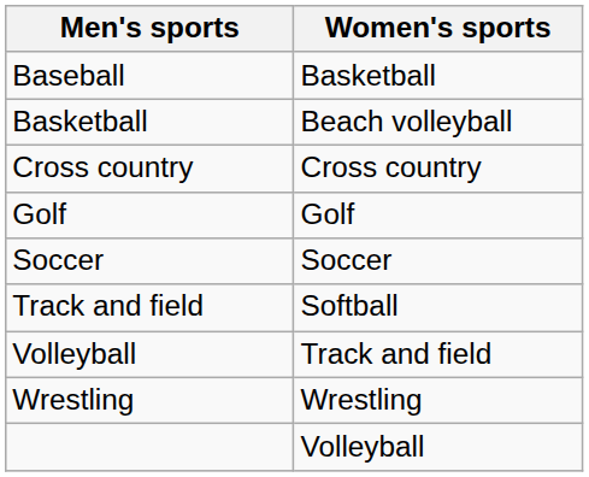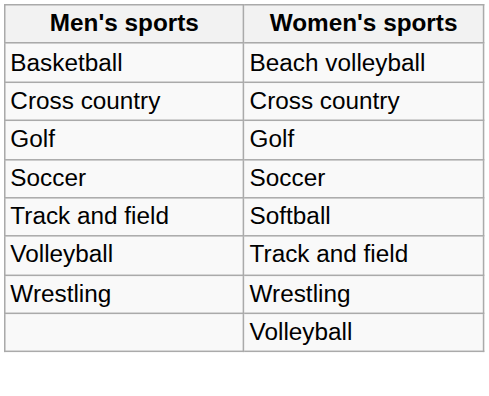- row: Baseball | Basketball
